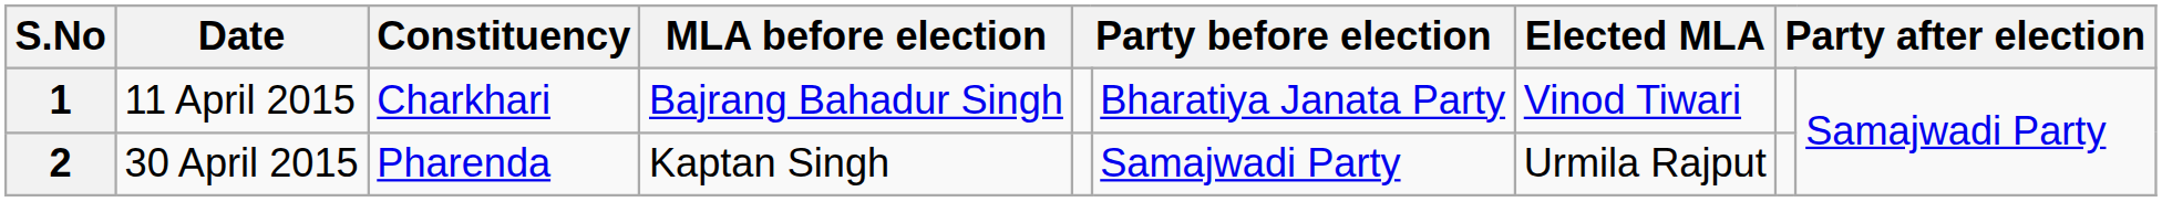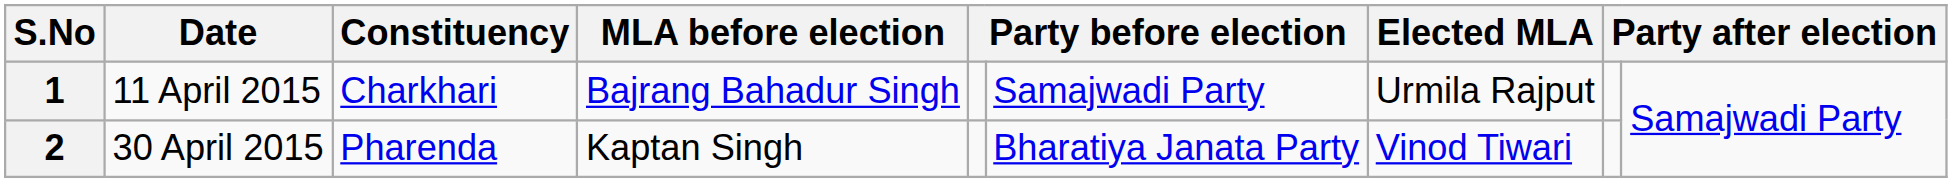1 | column 6: Bharatiya Janata Party -> Samajwadi Party
1 | Elected MLA: Vinod Tiwari -> Urmila Rajput
2 | column 6: Samajwadi Party -> Bharatiya Janata Party
2 | Elected MLA: Urmila Rajput -> Vinod Tiwari
